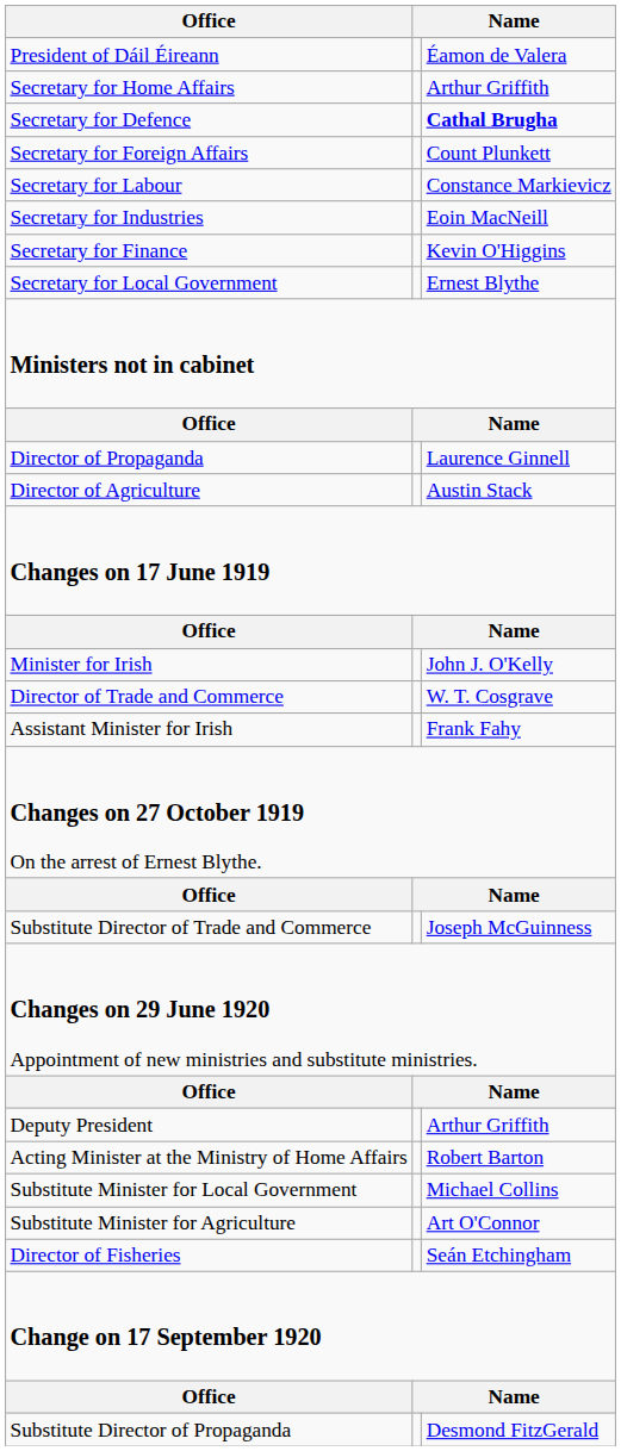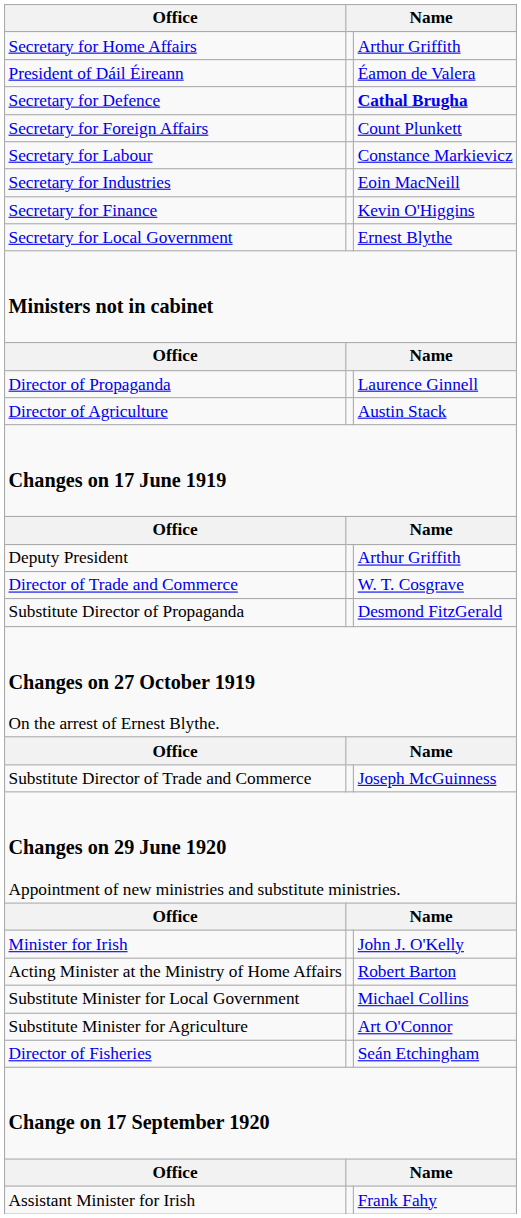rows swapped: President of Dáil Éireann <-> Secretary for Home Affairs
rows swapped: Deputy President <-> Minister for Irish
rows swapped: Substitute Director of Propaganda <-> Assistant Minister for Irish
